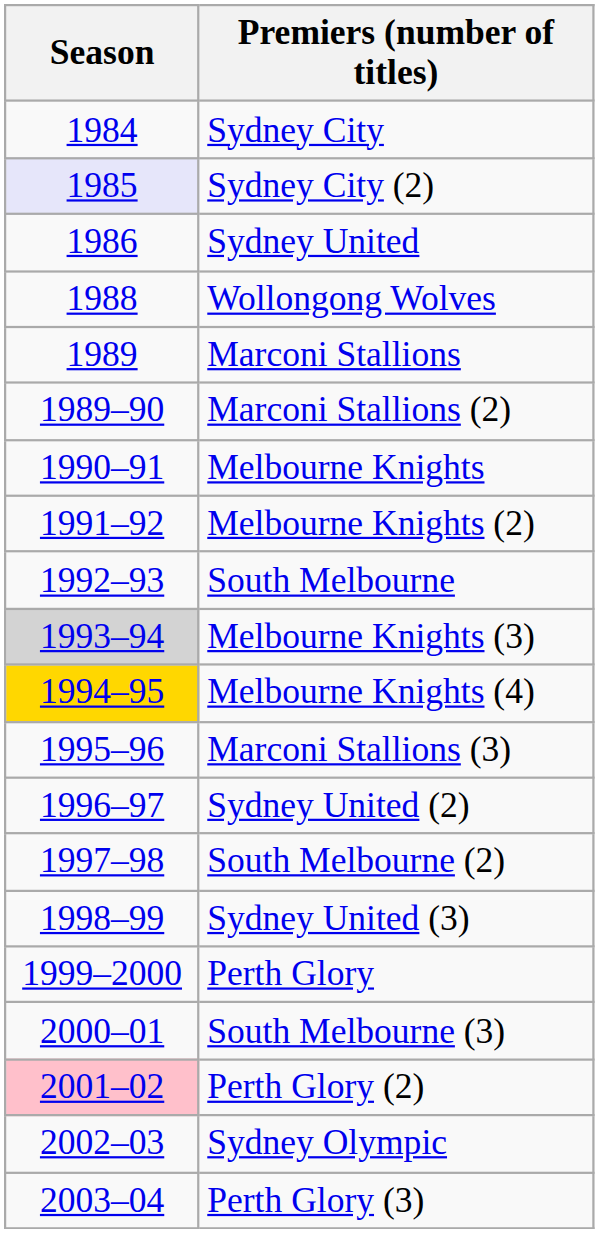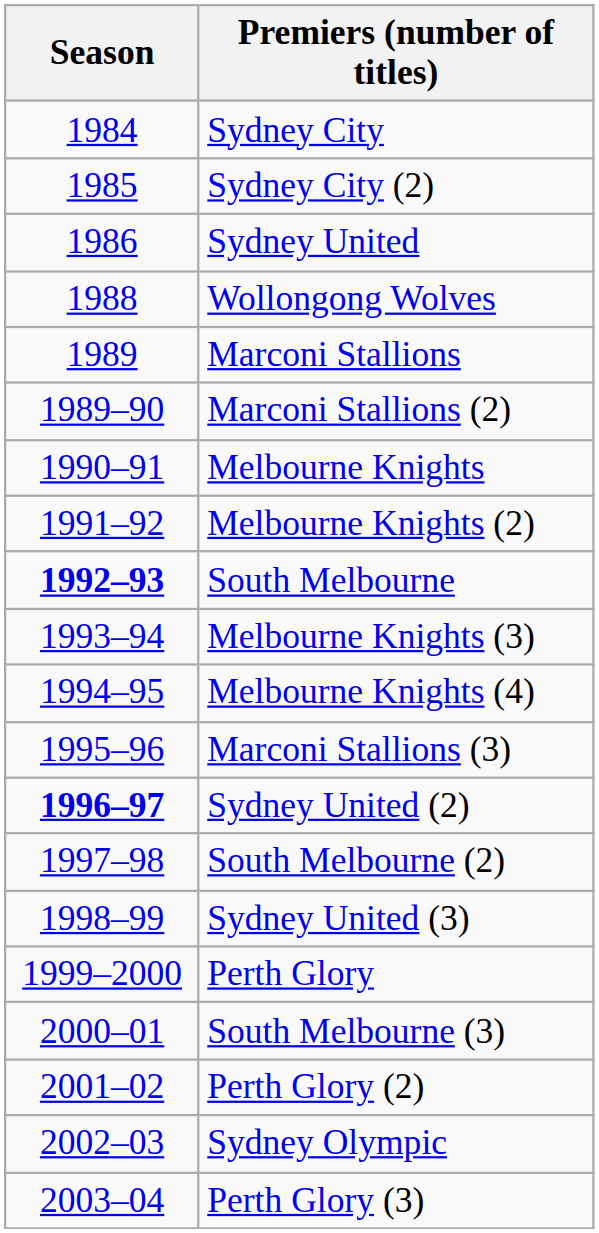Sydney City (2) | Season: lavender background -> no background
South Melbourne | Season: normal -> bold
Melbourne Knights (3) | Season: lightgrey background -> no background
Melbourne Knights (4) | Season: gold background -> no background
Sydney United (2) | Season: normal -> bold
Perth Glory (2) | Season: pink background -> no background
